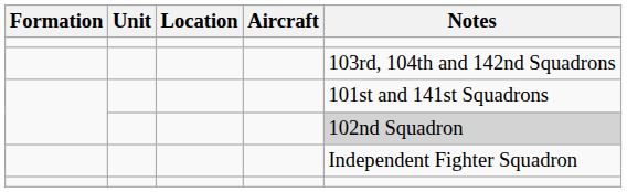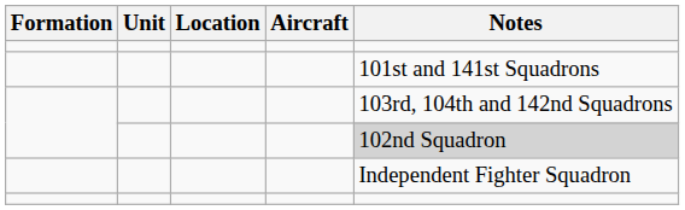row 3 | Notes: 103rd, 104th and 142nd Squadrons -> 101st and 141st Squadrons
row 4 | Notes: 101st and 141st Squadrons -> 103rd, 104th and 142nd Squadrons
